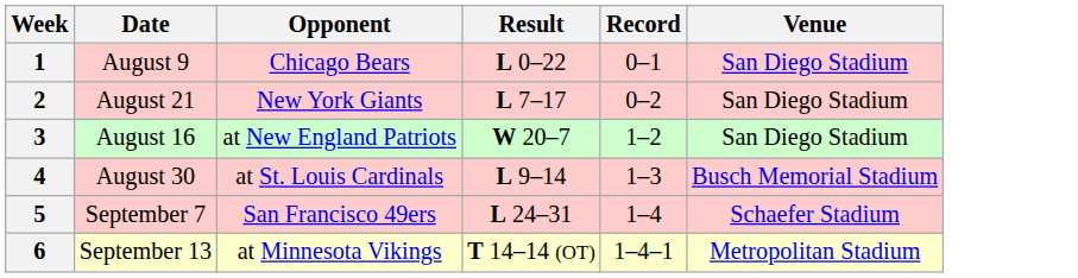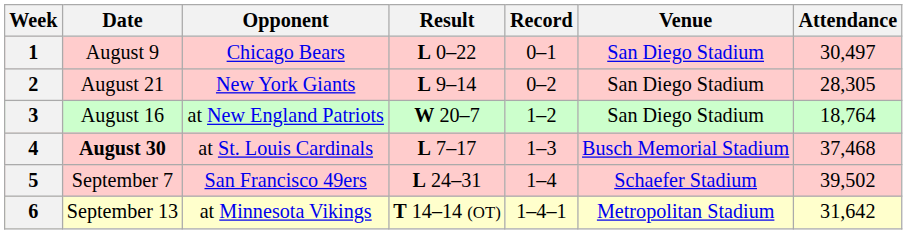+ column: Attendance | 30,497 | 28,305 | 18,764 | 37,468 | 39,502 | 31,642
2 | Result: L 7–17 -> L 9–14
4 | Date: normal -> bold
4 | Result: L 9–14 -> L 7–17
